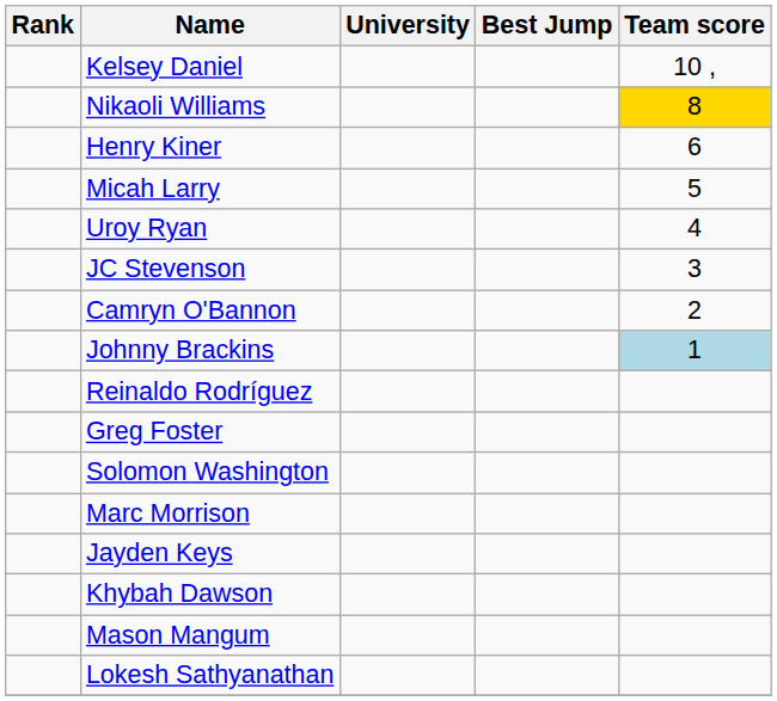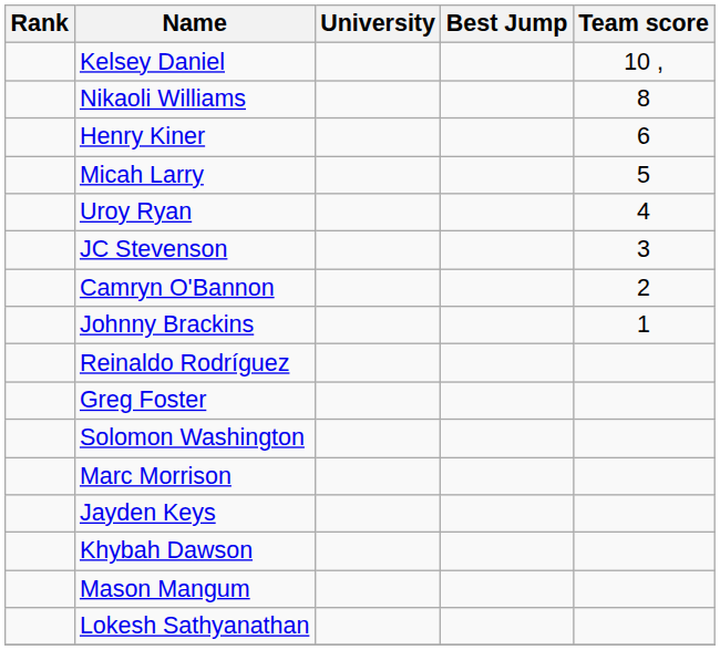Nikaoli Williams | Team score: gold background -> no background
Johnny Brackins | Team score: lightblue background -> no background
